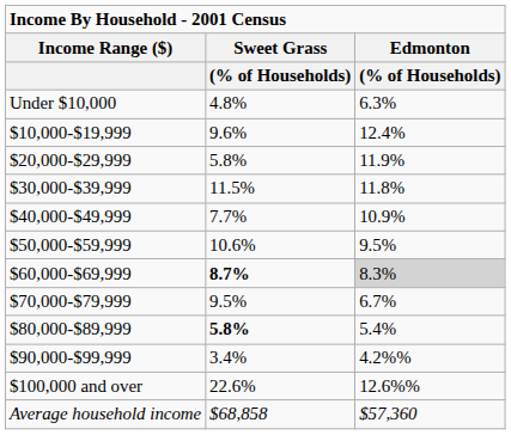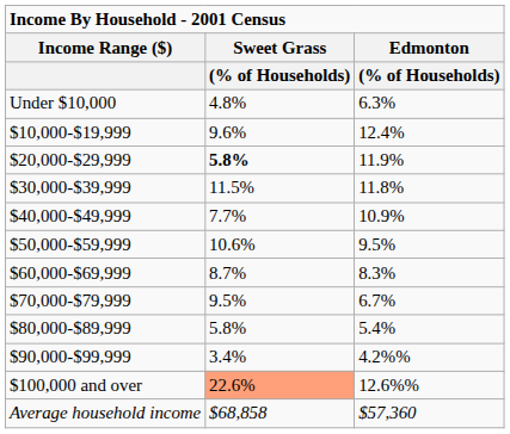$20,000-$29,999 | Sweet Grass / (% of Households): normal -> bold
$60,000-$69,999 | Sweet Grass / (% of Households): bold -> normal
$60,000-$69,999 | Edmonton / (% of Households): lightgrey background -> no background
$80,000-$89,999 | Sweet Grass / (% of Households): bold -> normal
$100,000 and over | Sweet Grass / (% of Households): no background -> lightsalmon background
